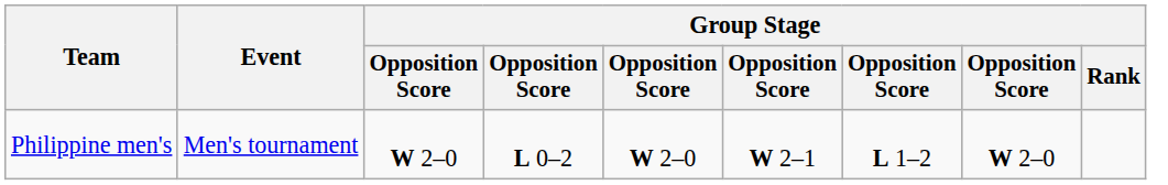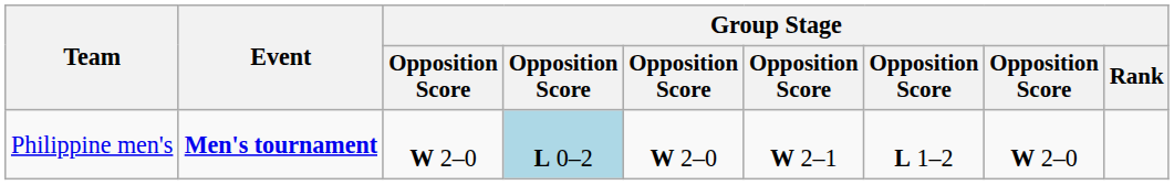Philippine men's | Event: normal -> bold
Philippine men's | column 4: no background -> lightblue background
